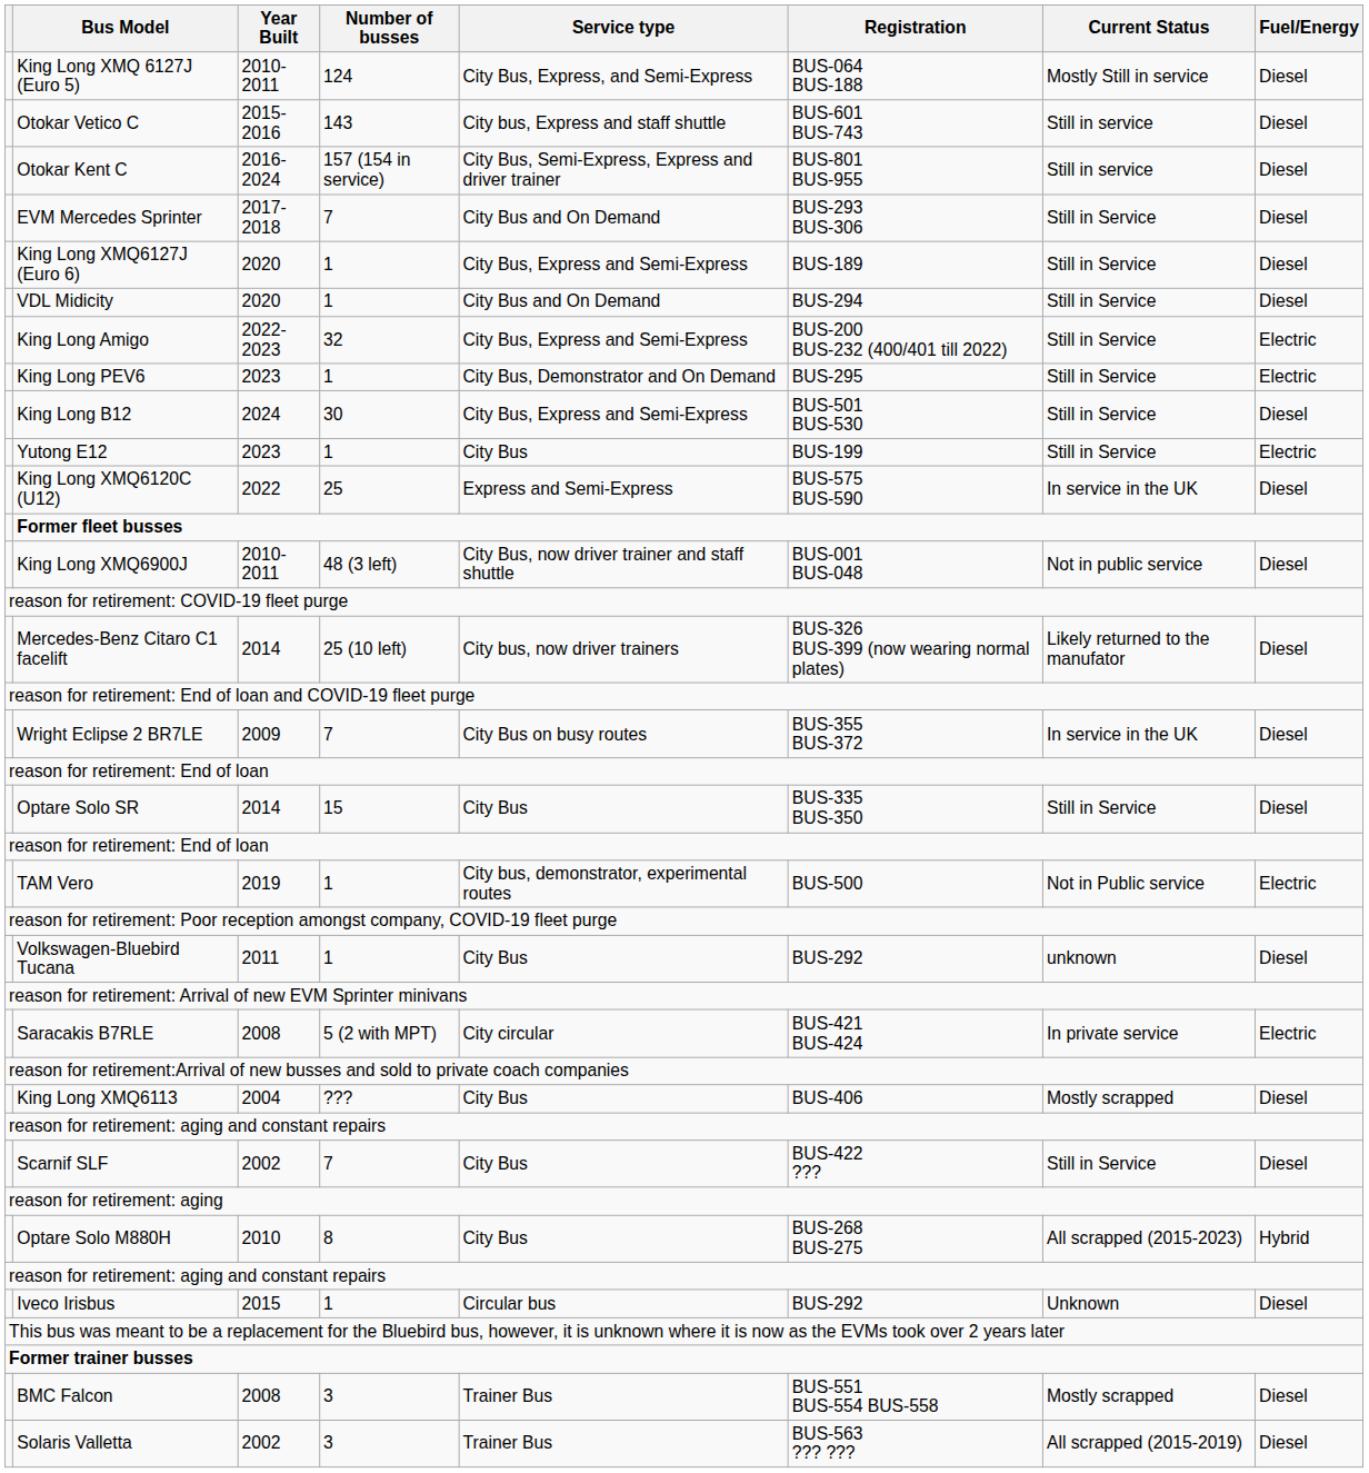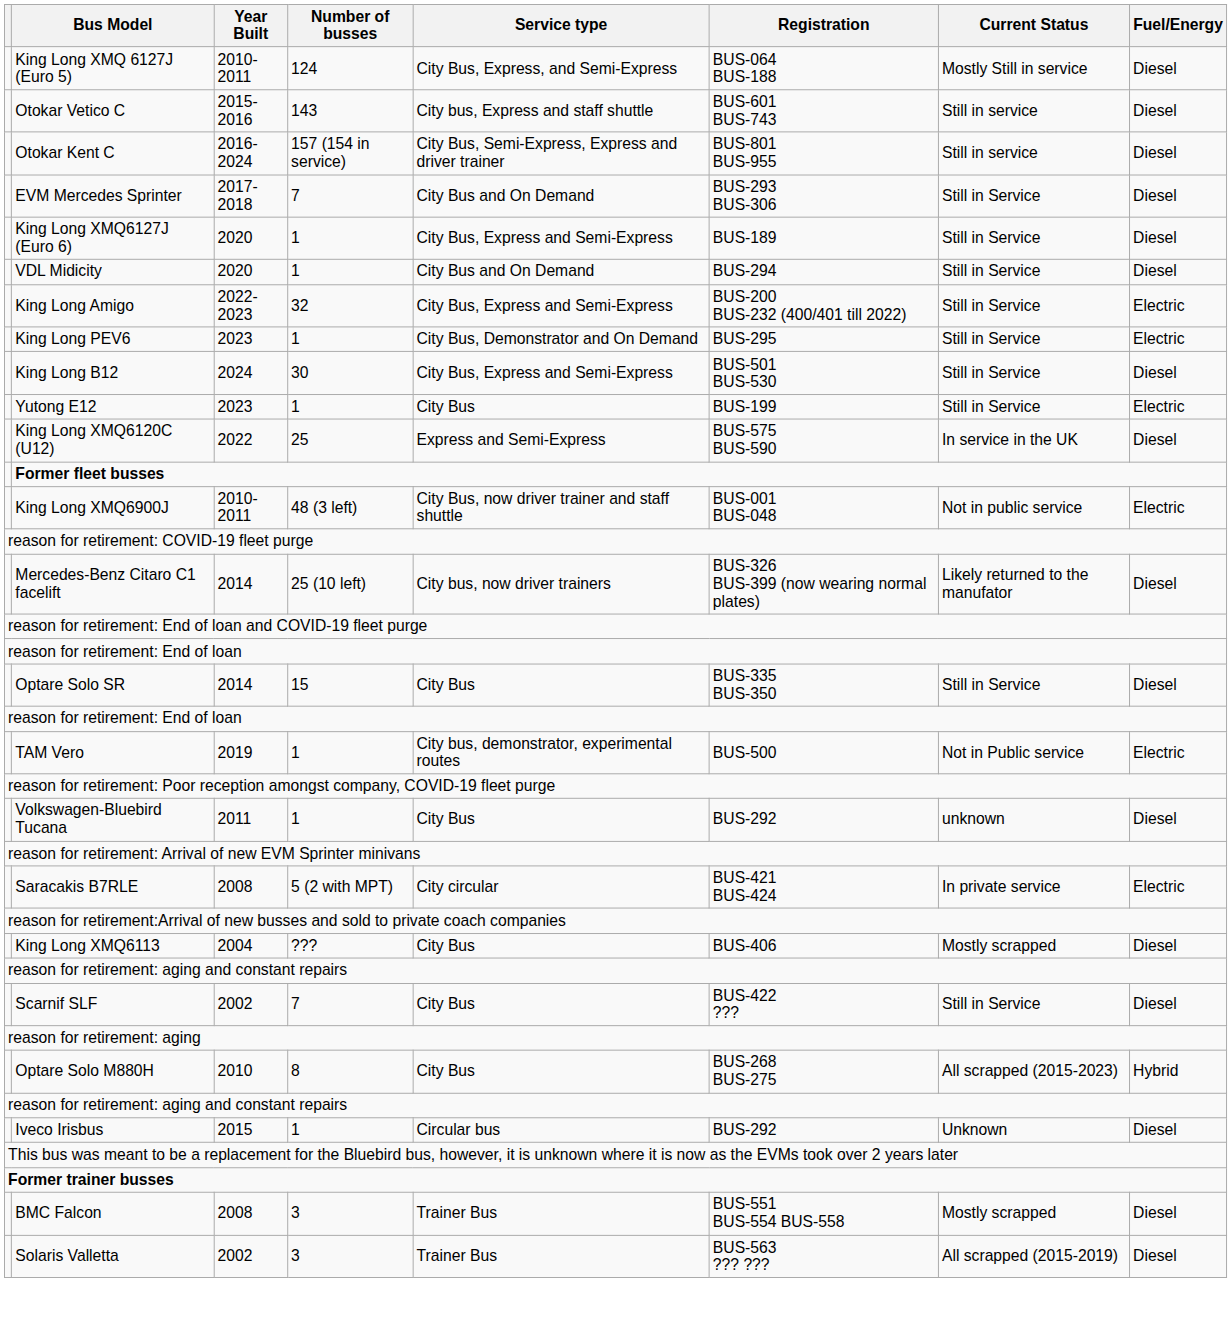King Long XMQ6900J | Fuel/Energy: Diesel -> Electric
- row: Wright Eclipse 2 BR7LE | 2009 | 7 | City Bus on busy routes | BUS-355 BUS-372 | In service in the UK | Diesel
